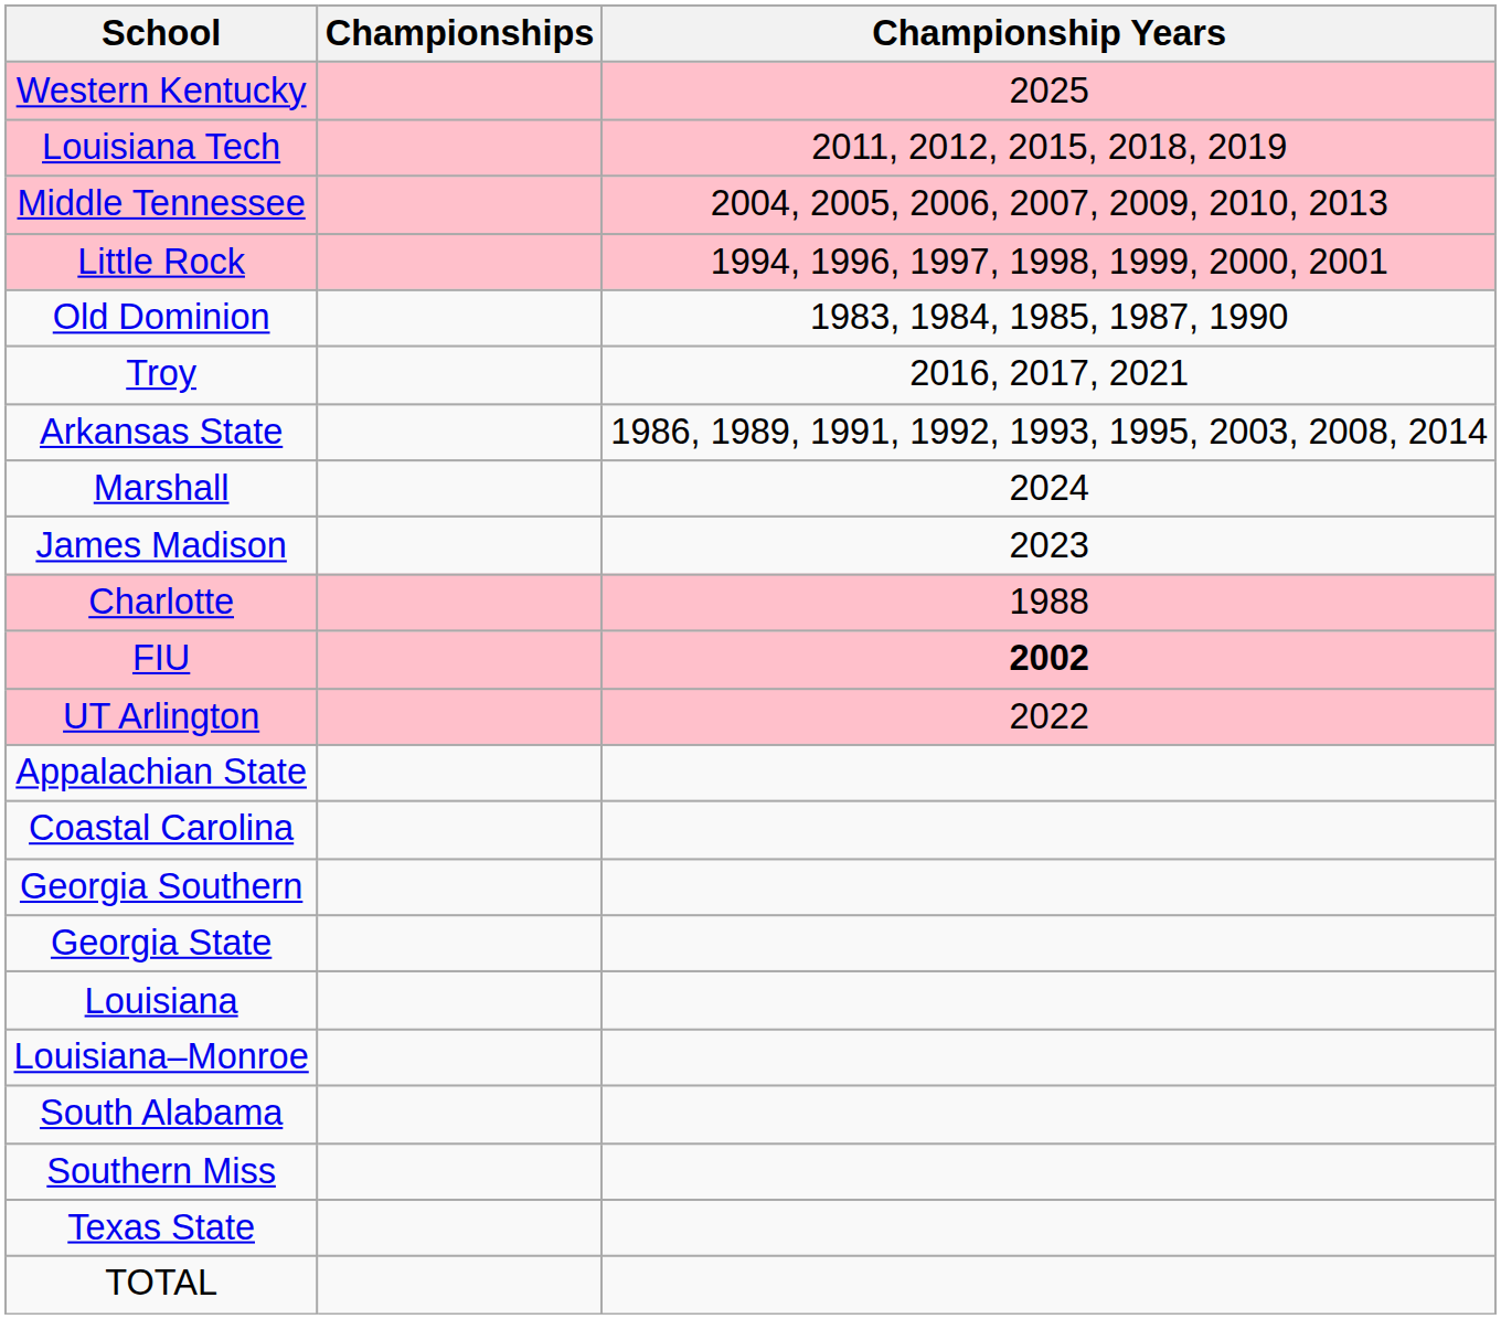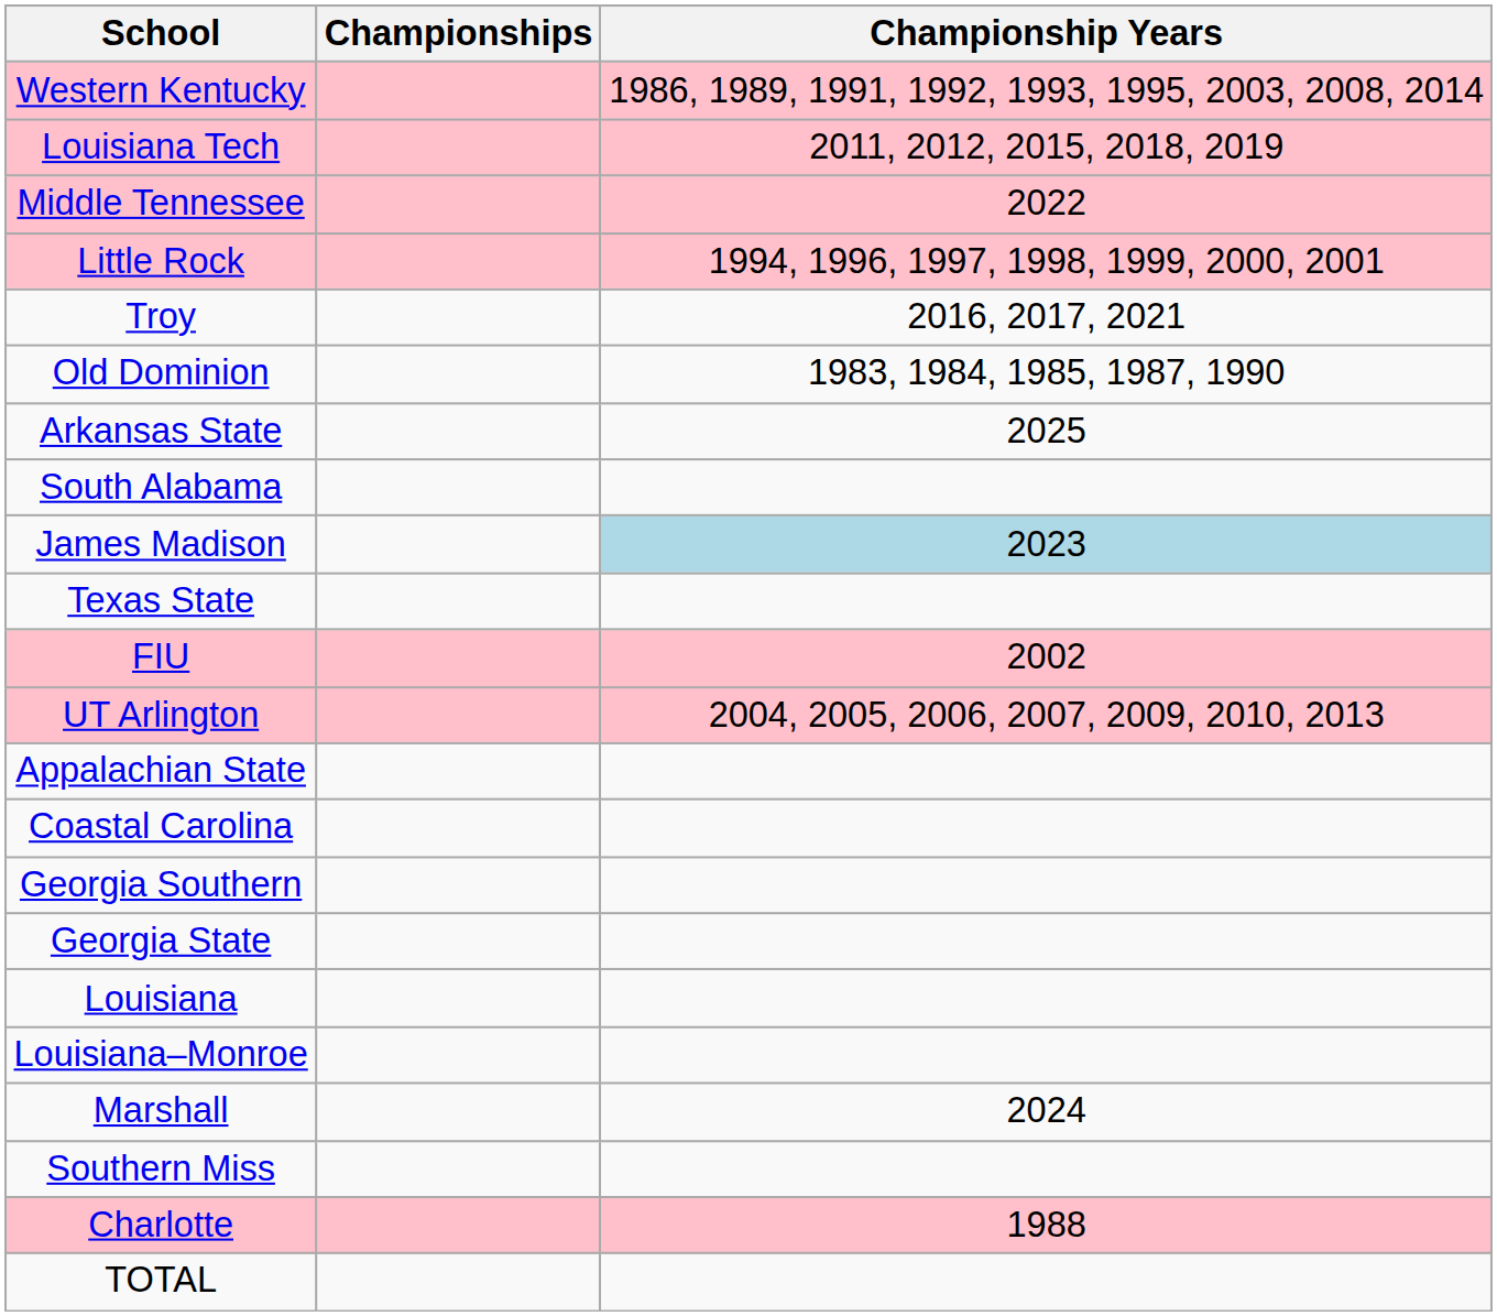Western Kentucky | Championship Years: 2025 -> 1986, 1989, 1991, 1992, 1993, 1995, 2003, 2008, 2014
Middle Tennessee | Championship Years: 2004, 2005, 2006, 2007, 2009, 2010, 2013 -> 2022
rows swapped: Old Dominion <-> Troy
Arkansas State | Championship Years: 1986, 1989, 1991, 1992, 1993, 1995, 2003, 2008, 2014 -> 2025
rows swapped: Marshall <-> South Alabama
James Madison | Championship Years: no background -> lightblue background
rows swapped: Charlotte <-> Texas State
FIU | Championship Years: bold -> normal
UT Arlington | Championship Years: 2022 -> 2004, 2005, 2006, 2007, 2009, 2010, 2013
